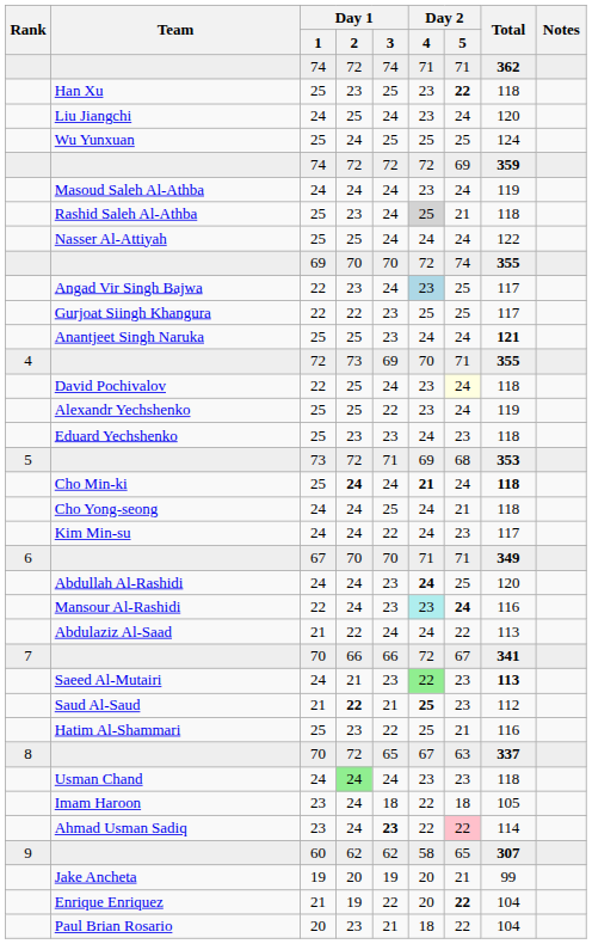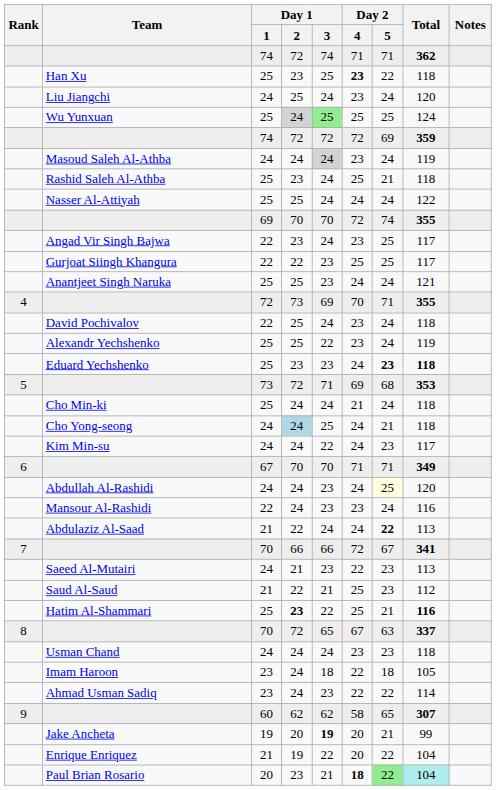Han Xu | Day 2 / 4: normal -> bold
Han Xu | Day 2 / 5: bold -> normal
Wu Yunxuan | Day 1 / 2: no background -> lightgrey background
Wu Yunxuan | Day 1 / 3: no background -> lightgreen background
Masoud Saleh Al-Athba | Day 1 / 3: no background -> lightgrey background
Rashid Saleh Al-Athba | Day 2 / 4: lightgrey background -> no background
Angad Vir Singh Bajwa | Day 2 / 4: lightblue background -> no background
Anantjeet Singh Naruka | Total: bold -> normal
David Pochivalov | Day 2 / 5: lightyellow background -> no background
Eduard Yechshenko | Day 2 / 5: normal -> bold
Eduard Yechshenko | Total: normal -> bold
Cho Min-ki | Day 1 / 2: bold -> normal
Cho Min-ki | Day 2 / 4: bold -> normal
Cho Min-ki | Total: bold -> normal
Cho Yong-seong | Day 1 / 2: no background -> lightblue background
Abdullah Al-Rashidi | Day 2 / 4: bold -> normal
Abdullah Al-Rashidi | Day 2 / 5: no background -> lightyellow background
Mansour Al-Rashidi | Day 2 / 4: paleturquoise background -> no background
Mansour Al-Rashidi | Day 2 / 5: bold -> normal
Abdulaziz Al-Saad | Day 2 / 5: normal -> bold
Saeed Al-Mutairi | Day 2 / 4: lightgreen background -> no background
Saeed Al-Mutairi | Total: bold -> normal
Saud Al-Saud | Day 1 / 2: bold -> normal
Saud Al-Saud | Day 2 / 4: bold -> normal
Hatim Al-Shammari | Day 1 / 2: normal -> bold
Hatim Al-Shammari | Total: normal -> bold
Usman Chand | Day 1 / 2: lightgreen background -> no background
Ahmad Usman Sadiq | Day 1 / 3: bold -> normal
Ahmad Usman Sadiq | Day 2 / 5: pink background -> no background
Jake Ancheta | Day 1 / 3: normal -> bold
Enrique Enriquez | Day 2 / 5: bold -> normal
Paul Brian Rosario | Day 2 / 4: normal -> bold
Paul Brian Rosario | Day 2 / 5: no background -> lightgreen background
Paul Brian Rosario | Total: no background -> paleturquoise background
